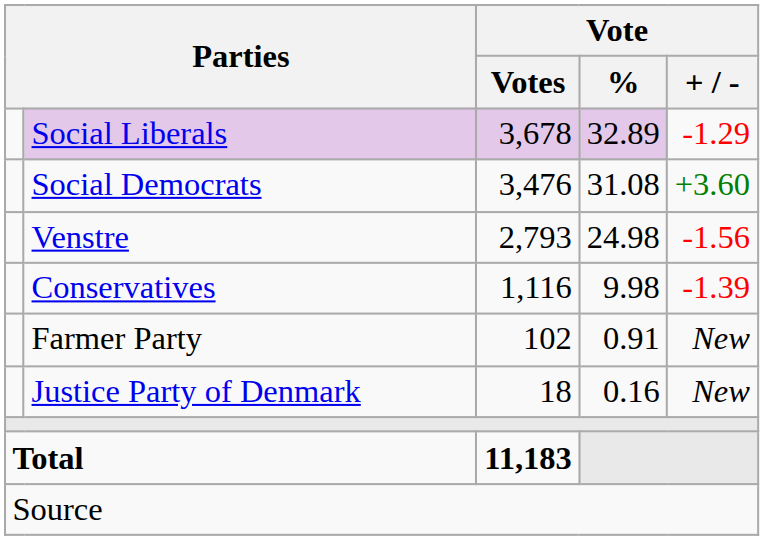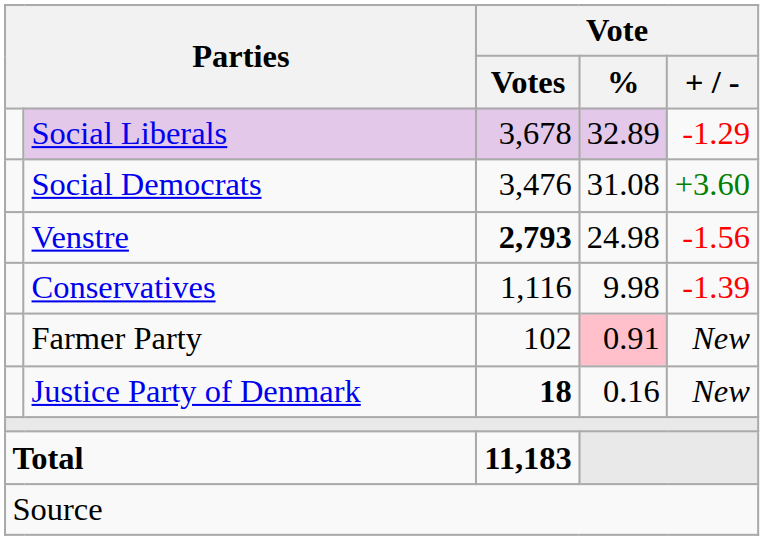Venstre | Vote / Votes: normal -> bold
Farmer Party | Vote / %: no background -> pink background
Justice Party of Denmark | Vote / Votes: normal -> bold
